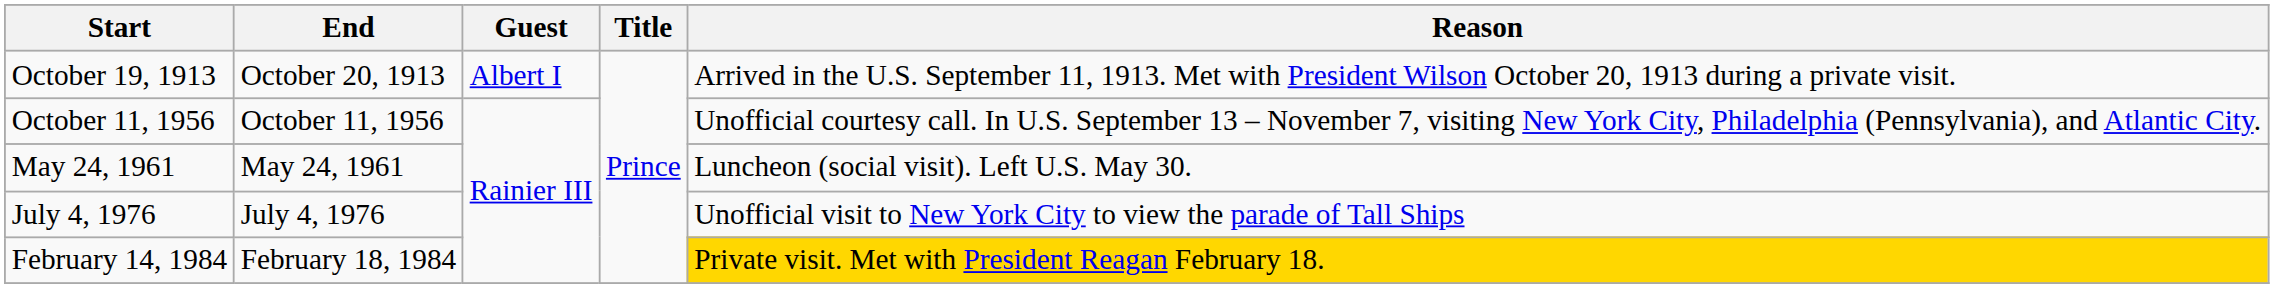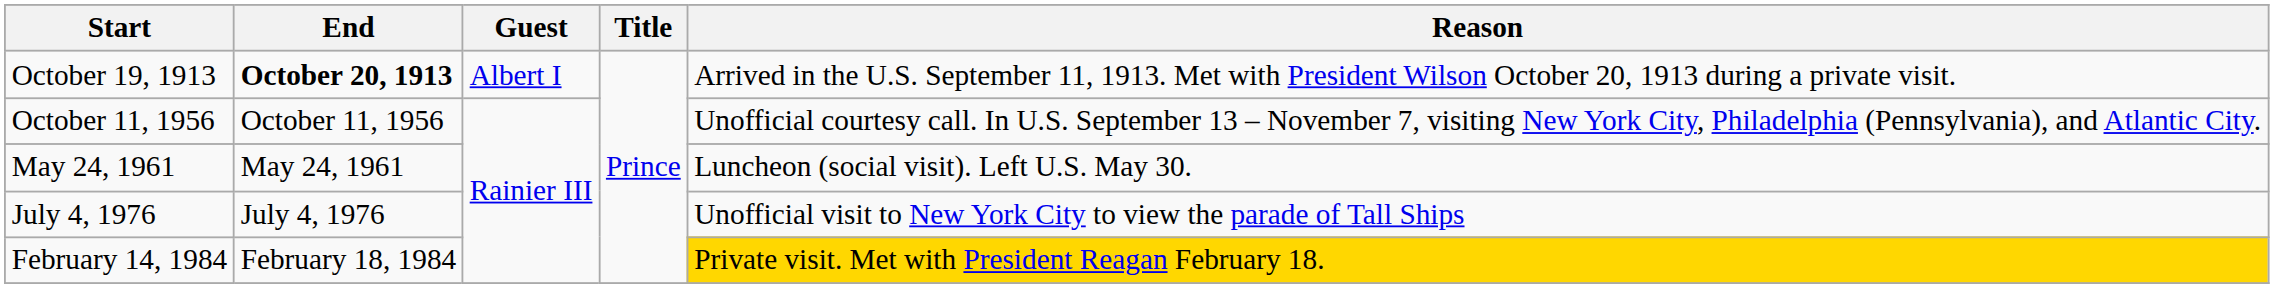October 19, 1913 | End: normal -> bold
